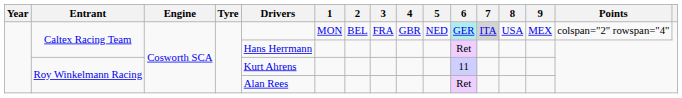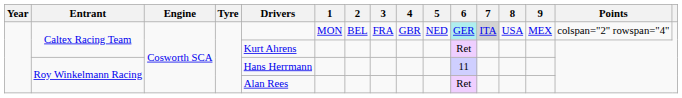row 3 | Drivers: Hans Herrmann -> Kurt Ahrens
row 4 | Drivers: Kurt Ahrens -> Hans Herrmann
